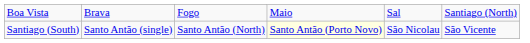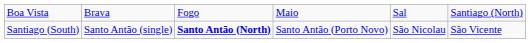Santiago (South) | column 3: normal -> bold
Santiago (South) | column 4: lightyellow background -> no background
